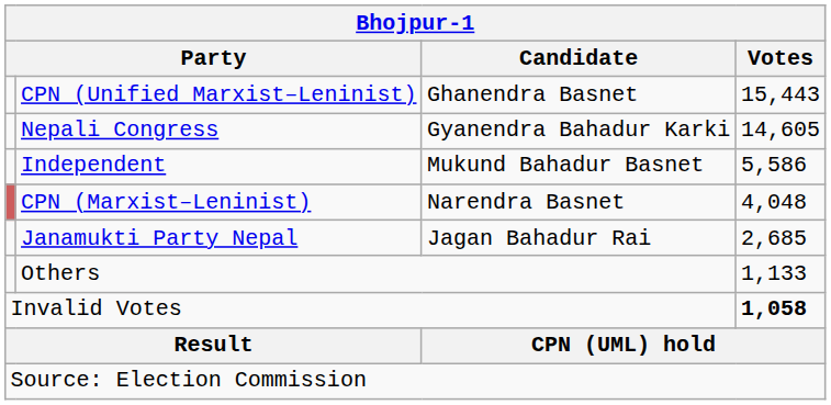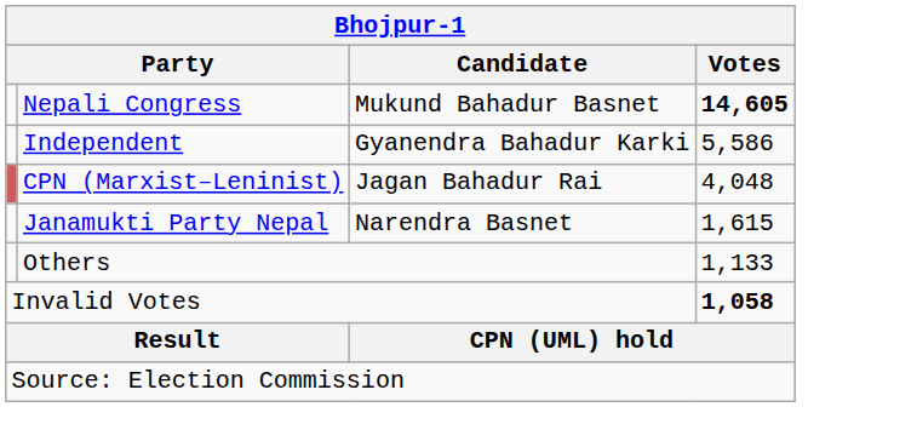- row: CPN (Unified Marxist–Leninist) | Ghanendra Basnet | 15,443
Nepali Congress | Candidate: Gyanendra Bahadur Karki -> Mukund Bahadur Basnet
Nepali Congress | Votes: normal -> bold
Independent | Candidate: Mukund Bahadur Basnet -> Gyanendra Bahadur Karki
CPN (Marxist–Leninist) | Candidate: Narendra Basnet -> Jagan Bahadur Rai
Janamukti Party Nepal | Candidate: Jagan Bahadur Rai -> Narendra Basnet
Janamukti Party Nepal | Votes: 2,685 -> 1,615
